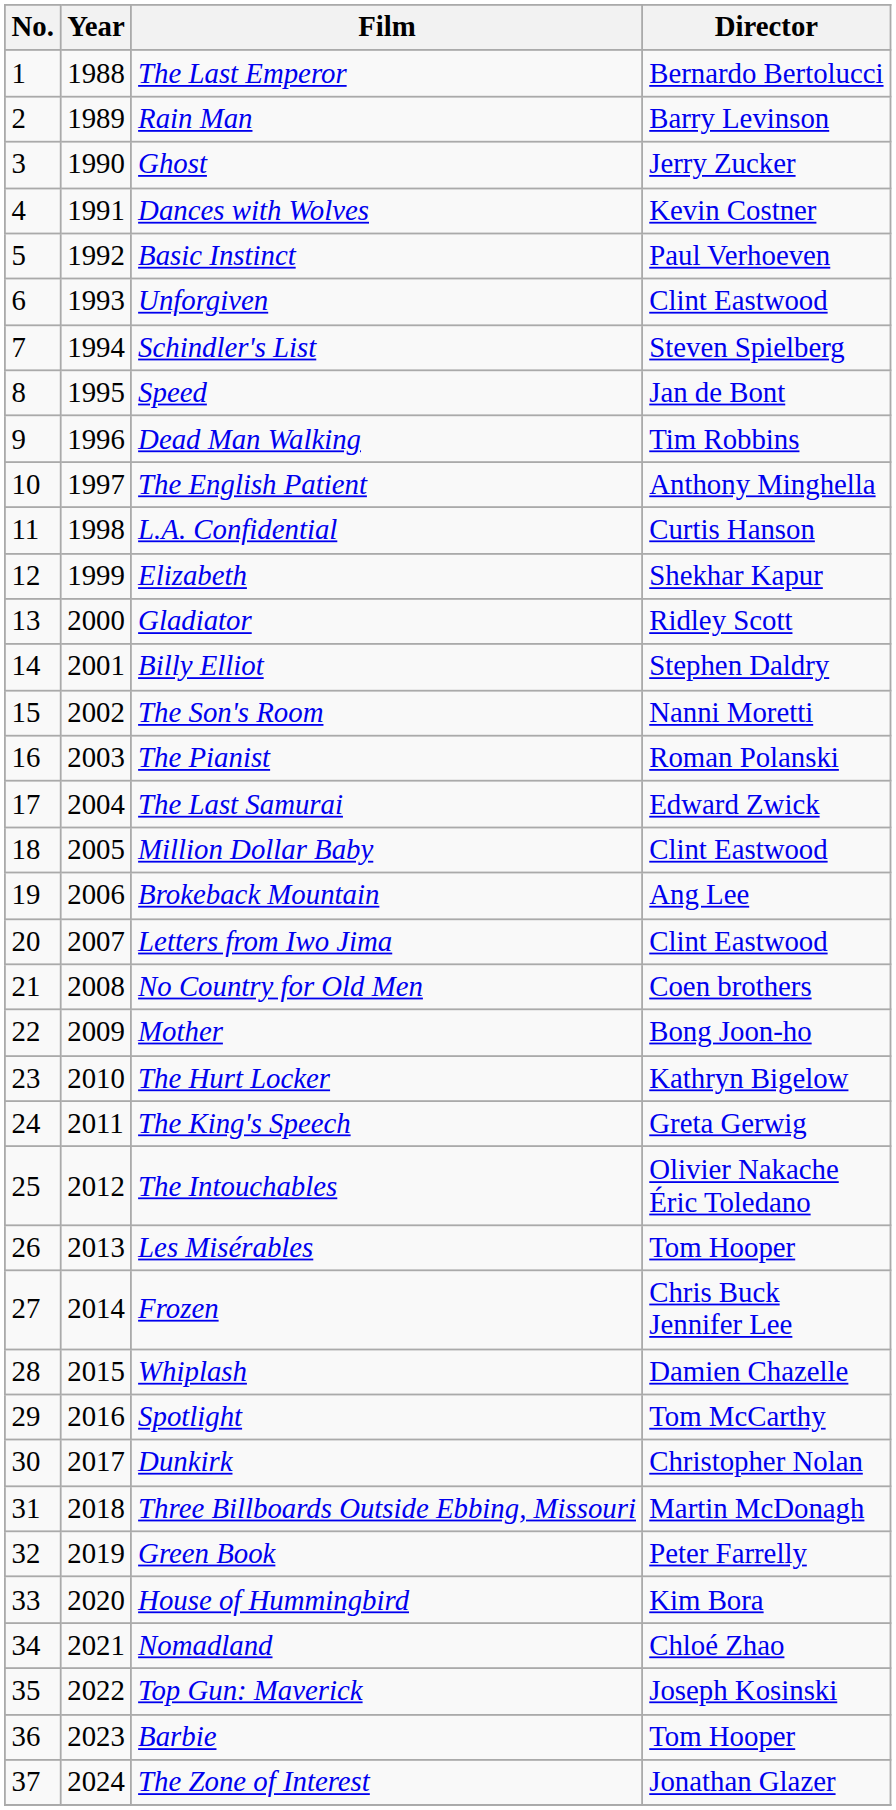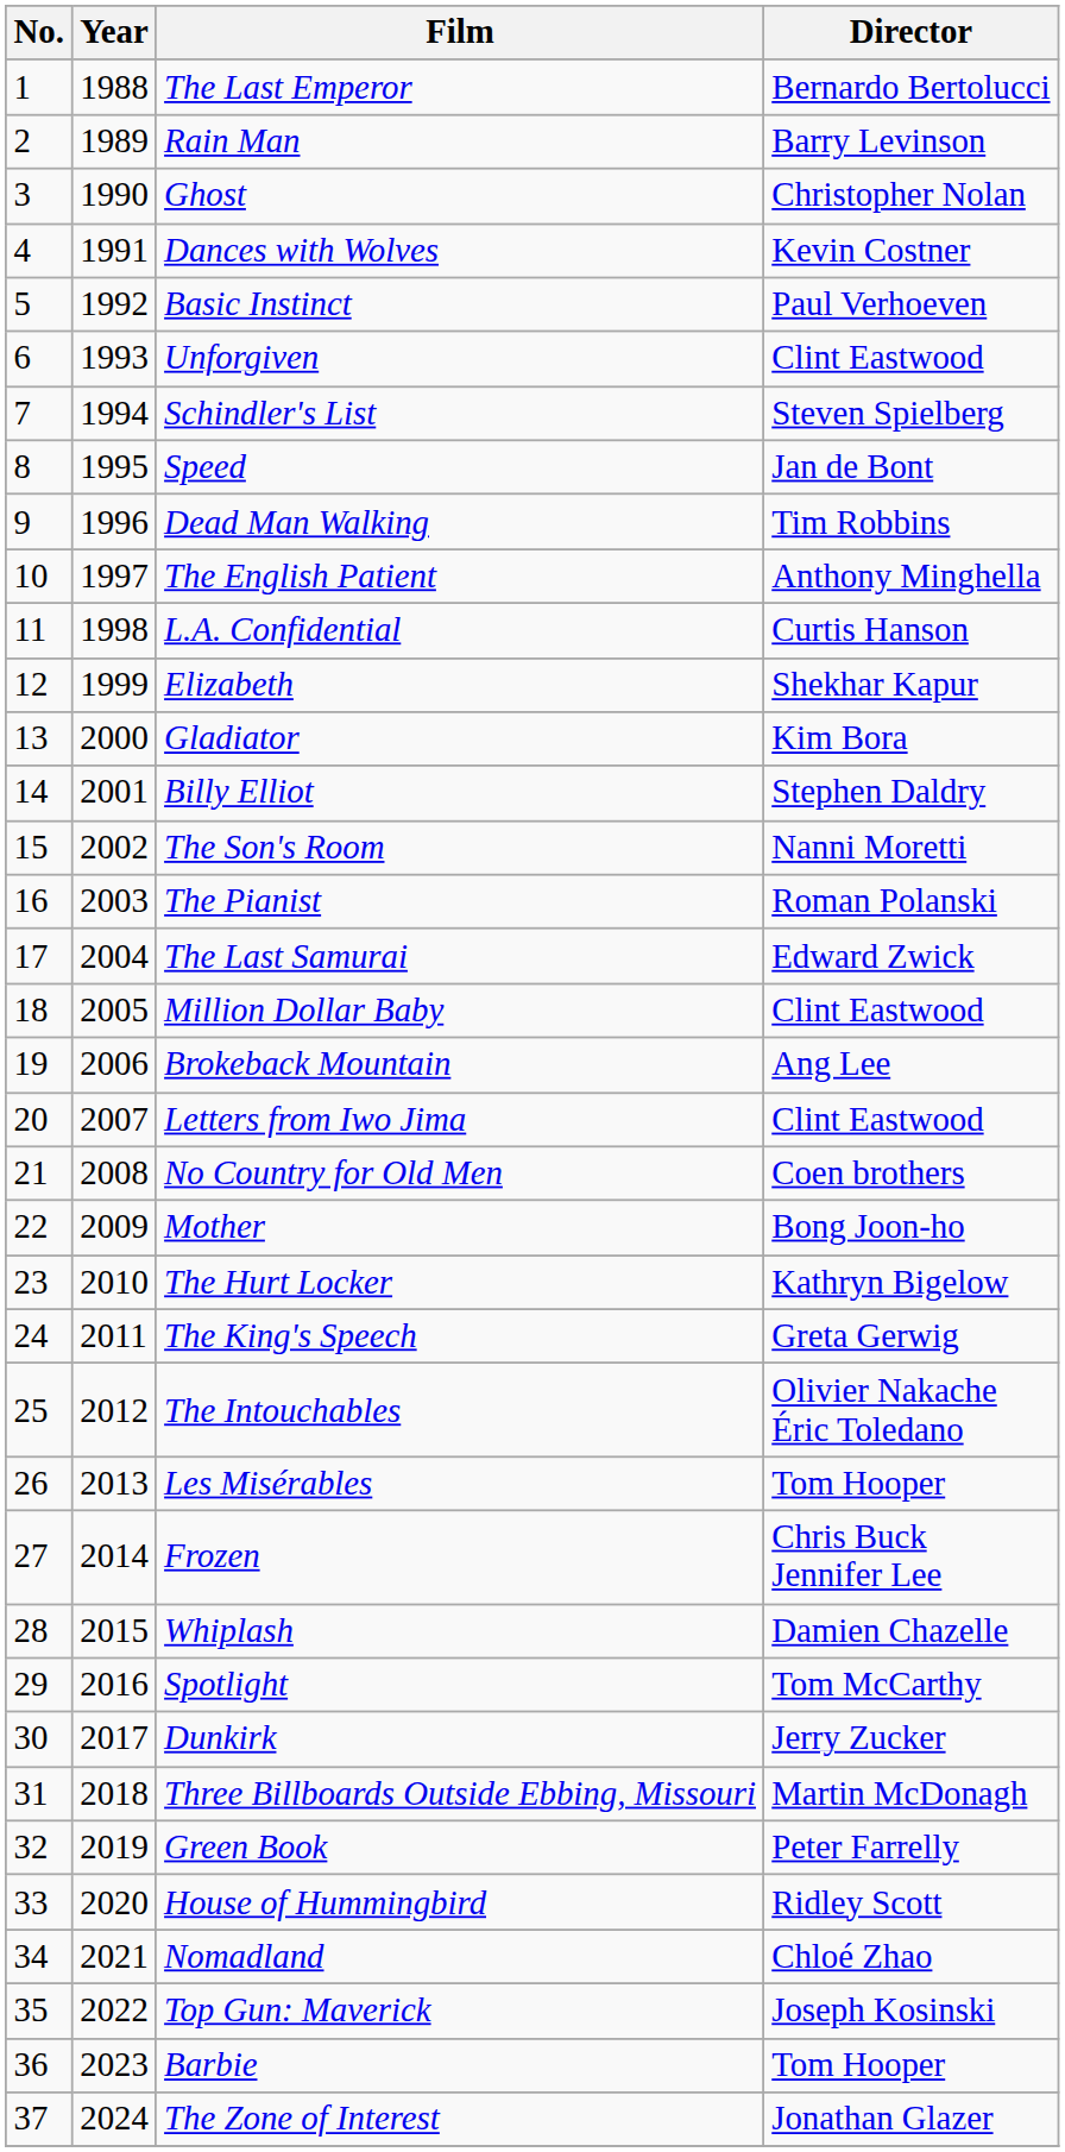Ghost | Director: Jerry Zucker -> Christopher Nolan
Gladiator | Director: Ridley Scott -> Kim Bora
Dunkirk | Director: Christopher Nolan -> Jerry Zucker
House of Hummingbird | Director: Kim Bora -> Ridley Scott
